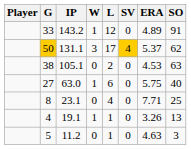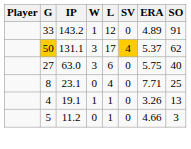- row: 38 | 105.1 | 0 | 2 | 0 | 4.53 | 63
27 | W: 1 -> 3
5 | ERA: 4.63 -> 4.66
